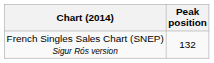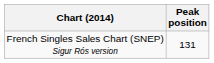French Singles Sales Chart (SNEP) Sigur Rós version | Peak position: 132 -> 131
